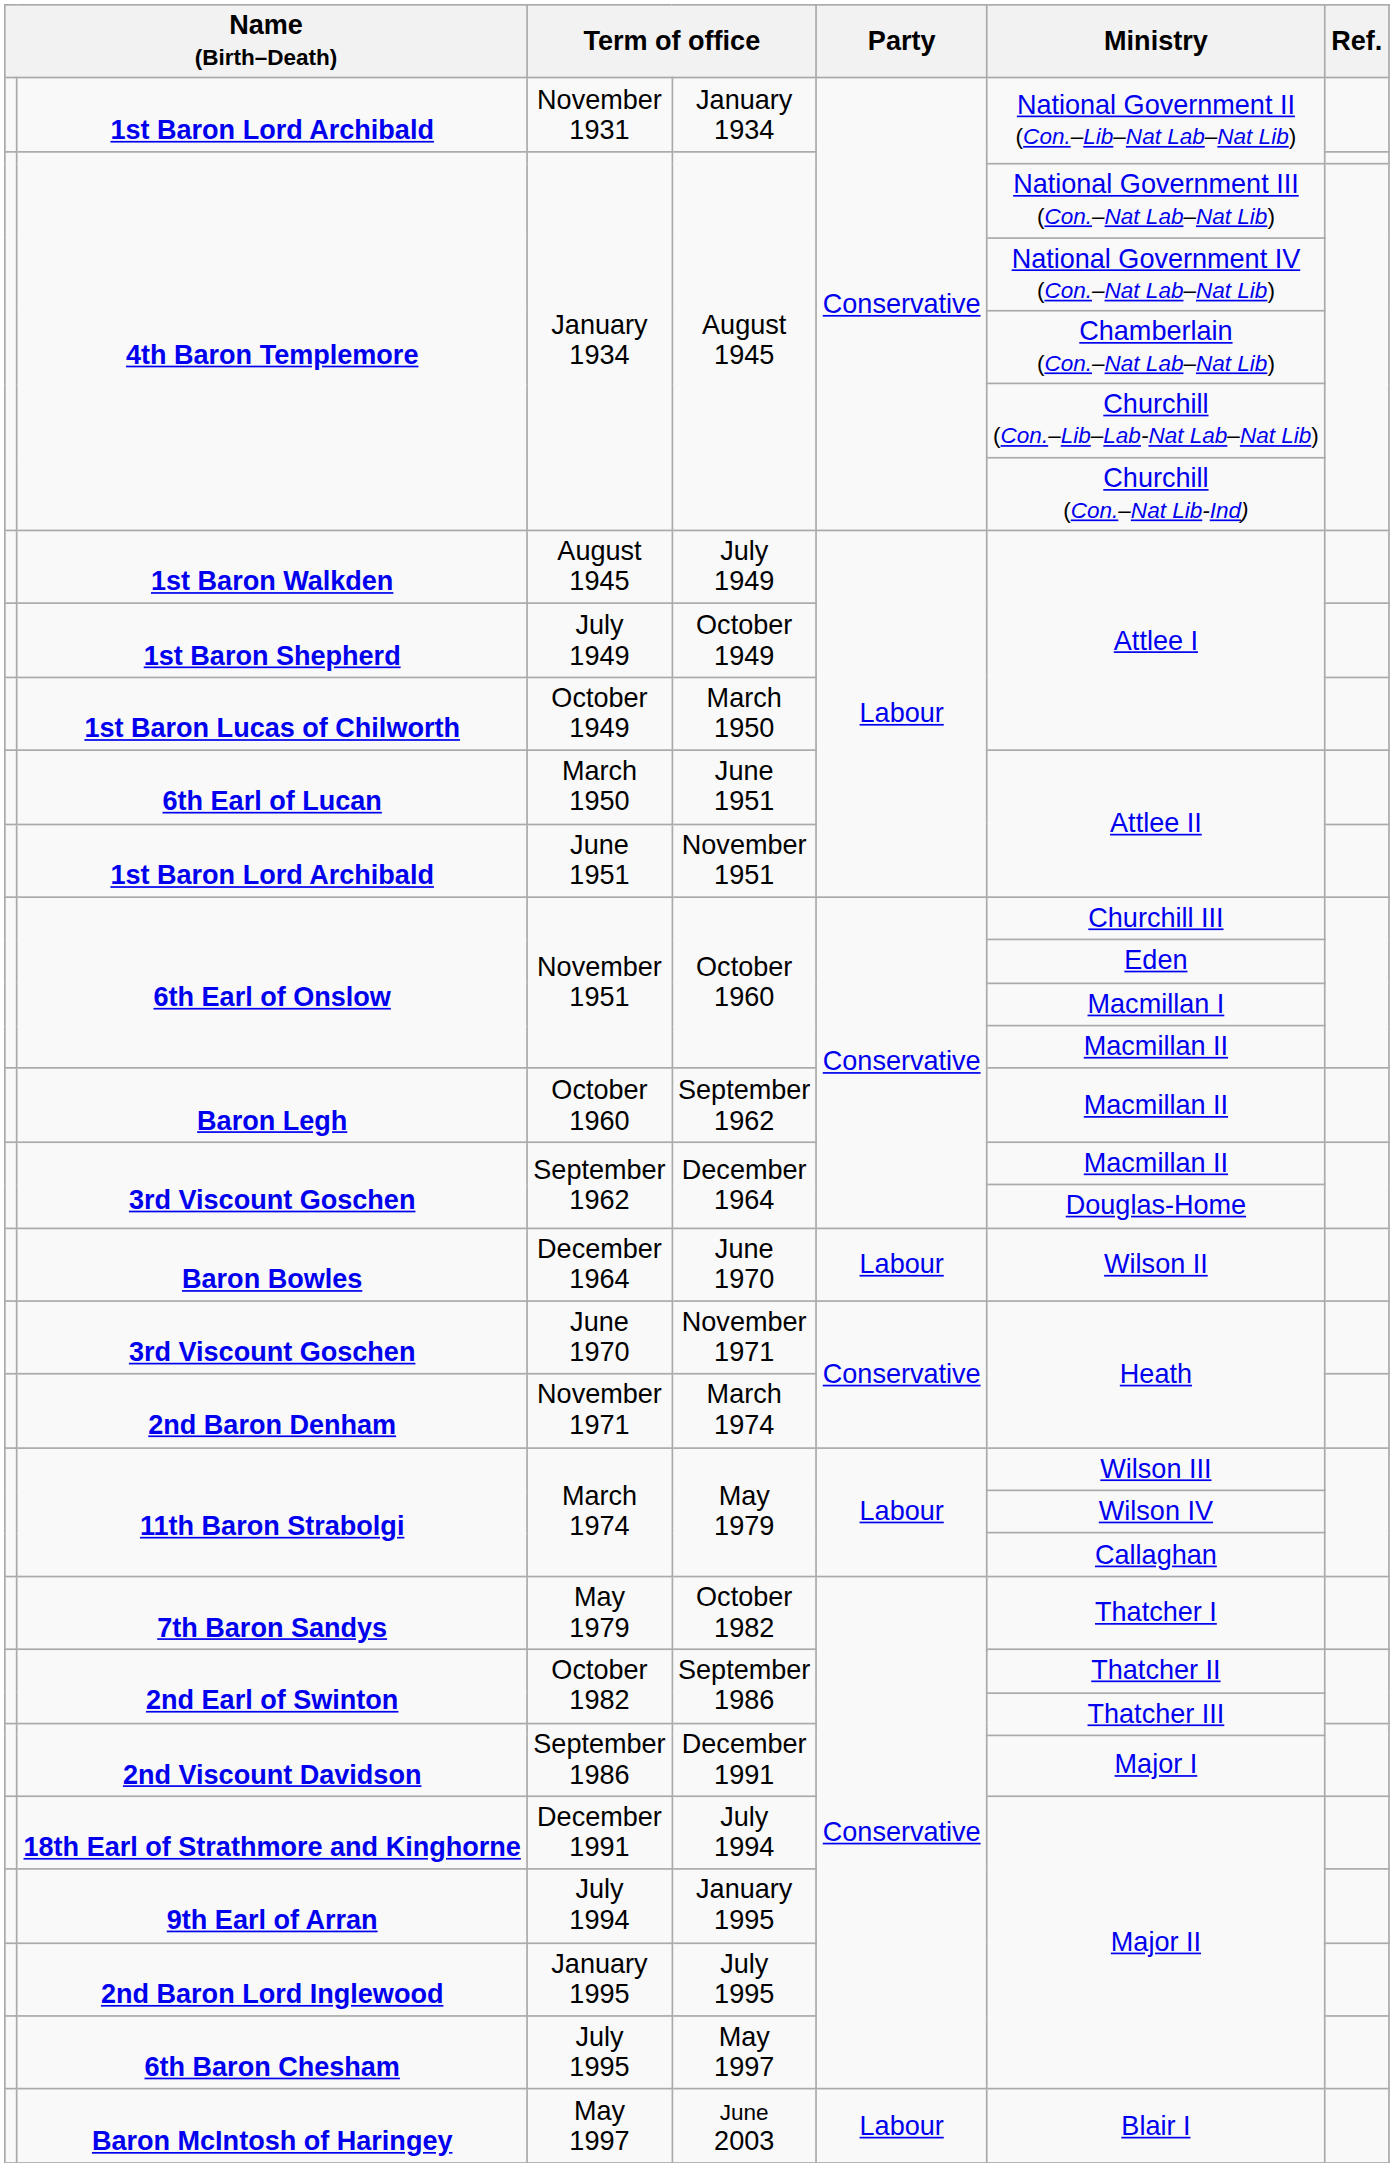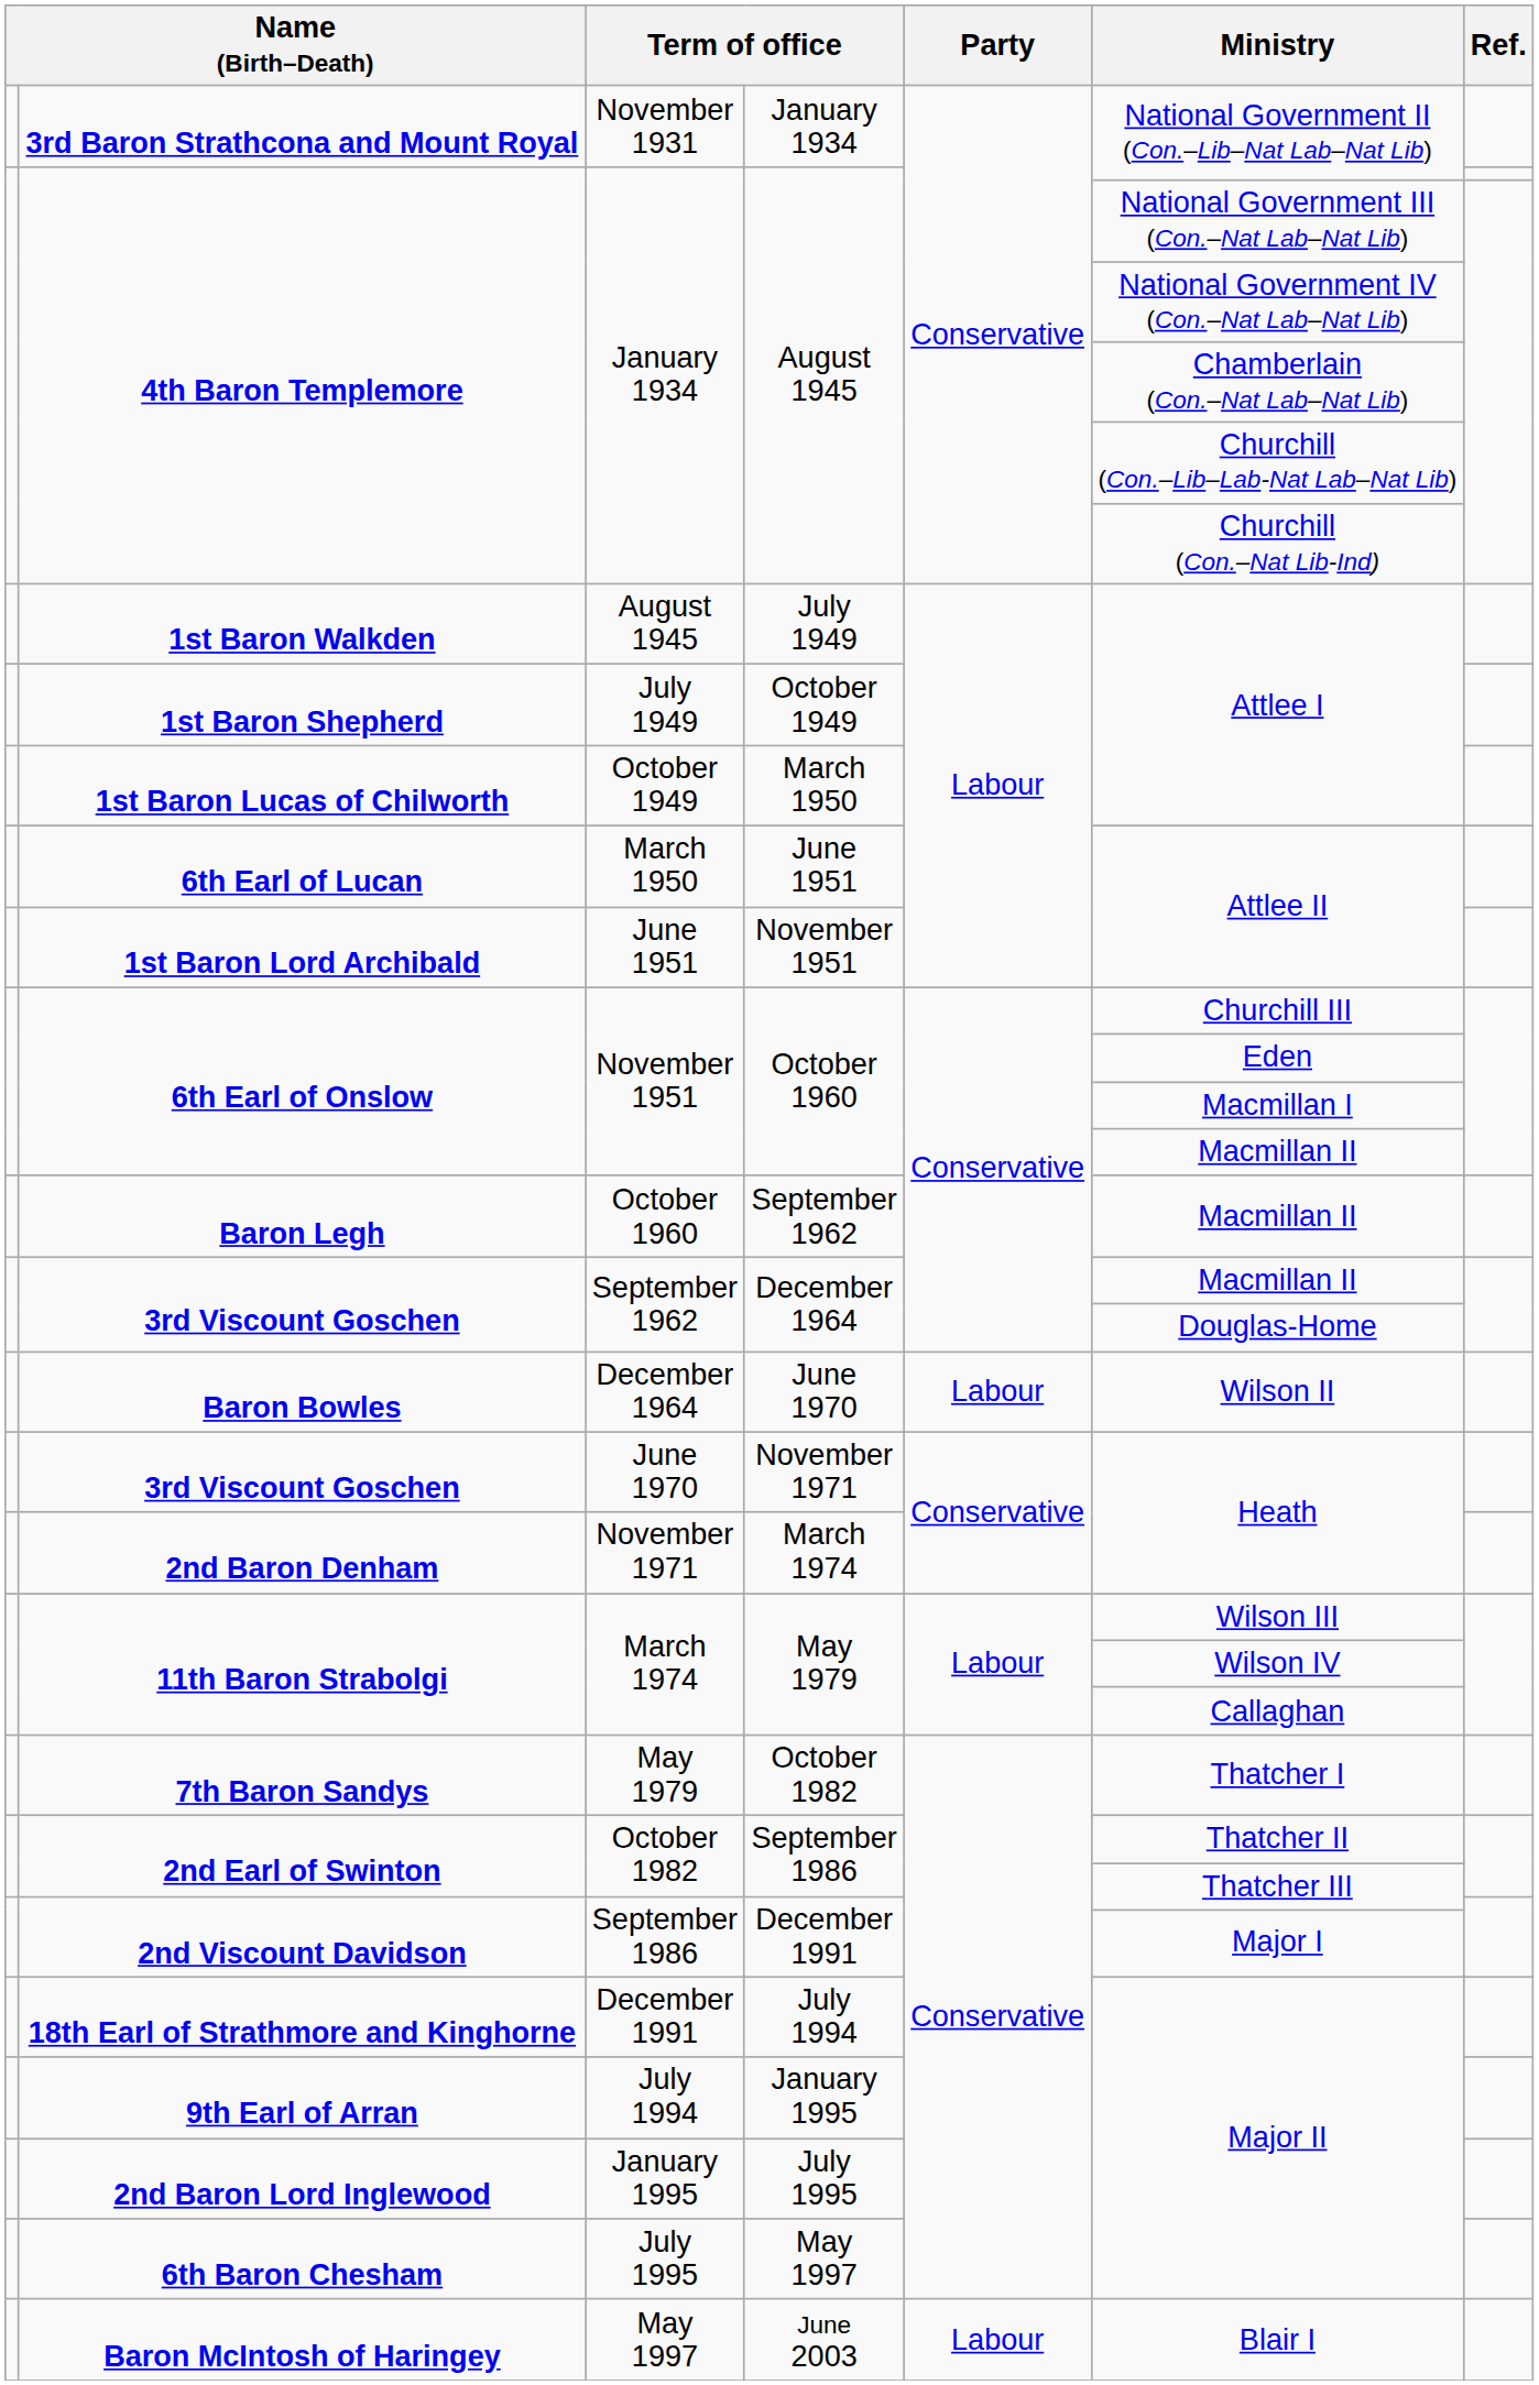November 1931 | column 2: 1st Baron Lord Archibald -> 3rd Baron Strathcona and Mount Royal
